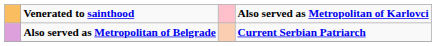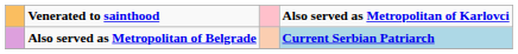Also served as Metropolitan of Belgrade | Also served as Metropolitan of Karlovci: no background -> lightblue background
